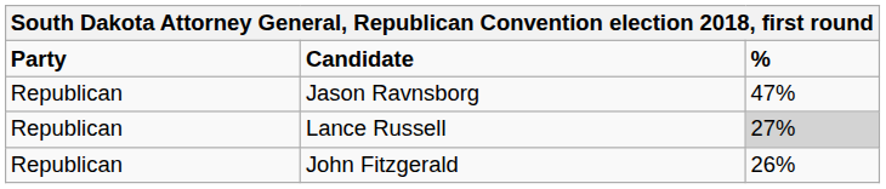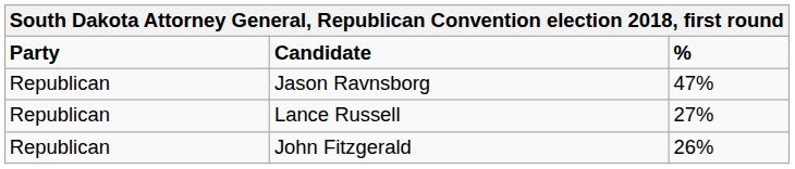Lance Russell | %: lightgrey background -> no background
